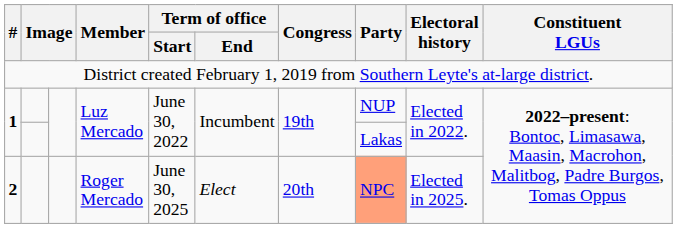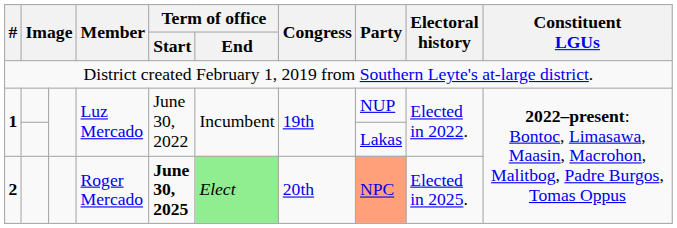2 | Term of office / Start: normal -> bold
2 | Term of office / End: no background -> lightgreen background
